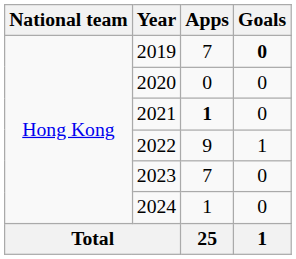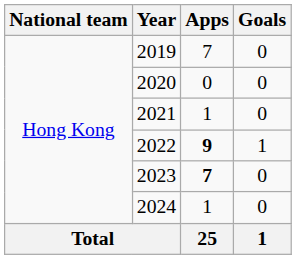2019 | Goals: bold -> normal
2021 | Apps: bold -> normal
2022 | Apps: normal -> bold
2023 | Apps: normal -> bold
